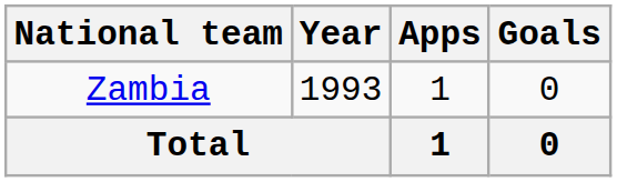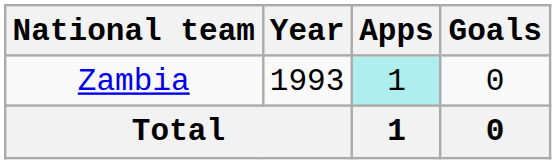Zambia | Apps: no background -> paleturquoise background
